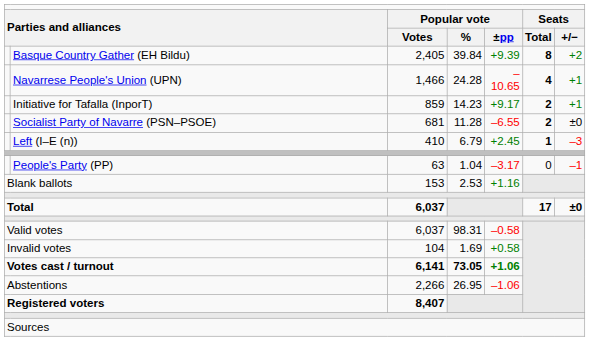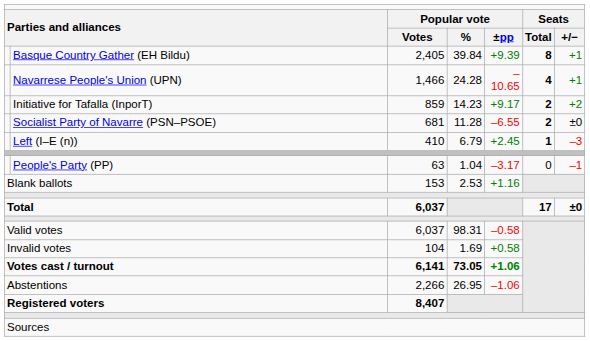Basque Country Gather (EH Bildu) | column 7: +2 -> +1
Initiative for Tafalla (InporT) | column 7: +1 -> +2
